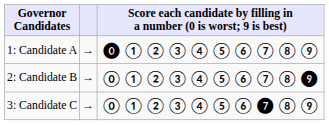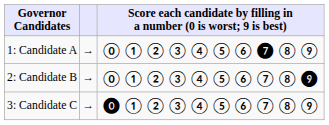1: Candidate A | column 3: ⓿①②③④⑤⑥⑦⑧⑨ -> ⓪①②③④⑤⑥❼⑧⑨
3: Candidate C | column 3: ⓪①②③④⑤⑥❼⑧⑨ -> ⓿①②③④⑤⑥⑦⑧⑨
